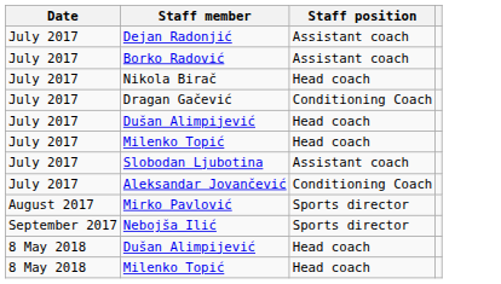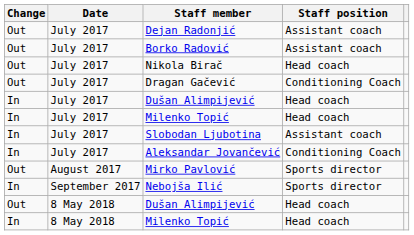+ column: Change | Out | Out | Out | Out | In | In | In | In | Out | In | Out | In
